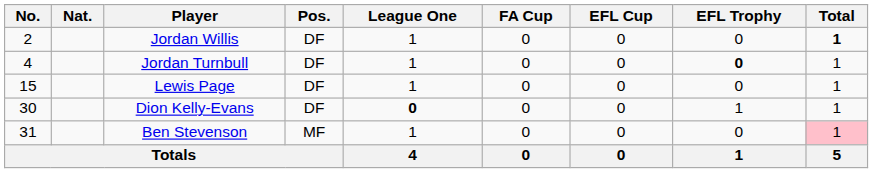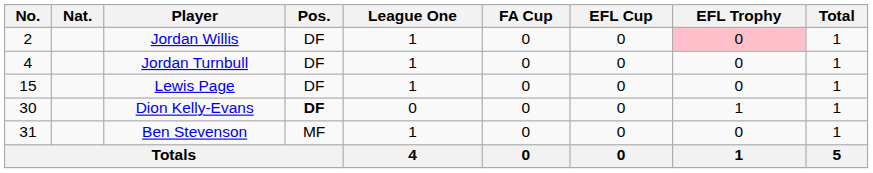Jordan Willis | EFL Trophy: no background -> pink background
Jordan Willis | Total: bold -> normal
Jordan Turnbull | EFL Trophy: bold -> normal
Dion Kelly-Evans | Pos.: normal -> bold
Dion Kelly-Evans | League One: bold -> normal
Ben Stevenson | Total: pink background -> no background
